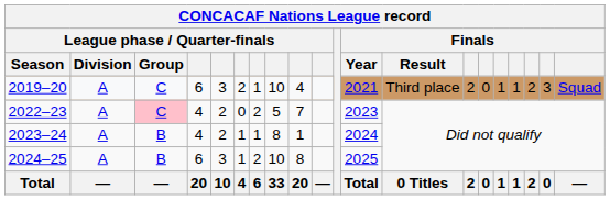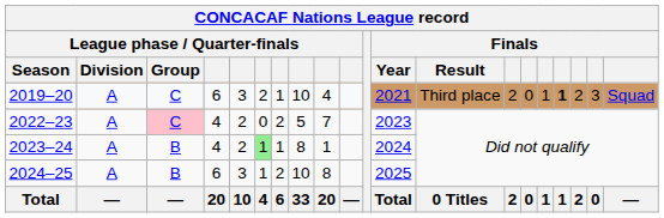2019–20 | column 17: normal -> bold
2023–24 | column 6: no background -> lightgreen background
